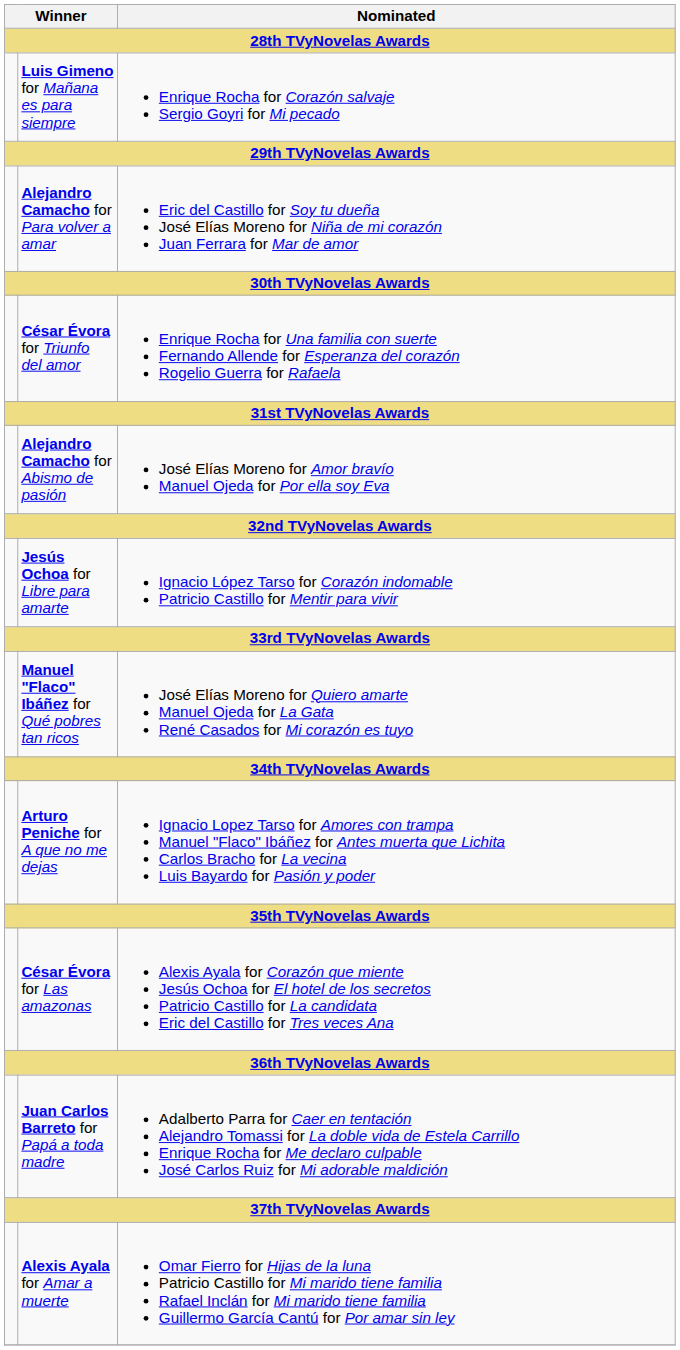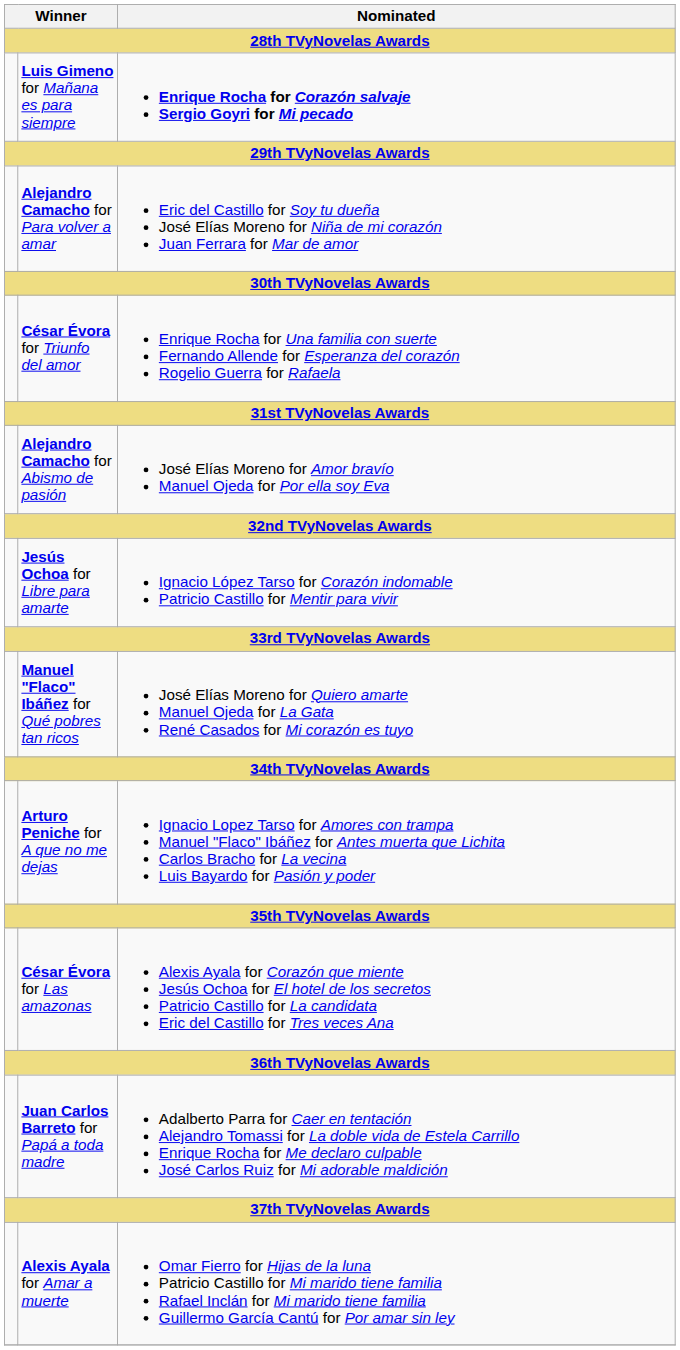Luis Gimeno for Mañana es para siempre | Nominated: normal -> bold
